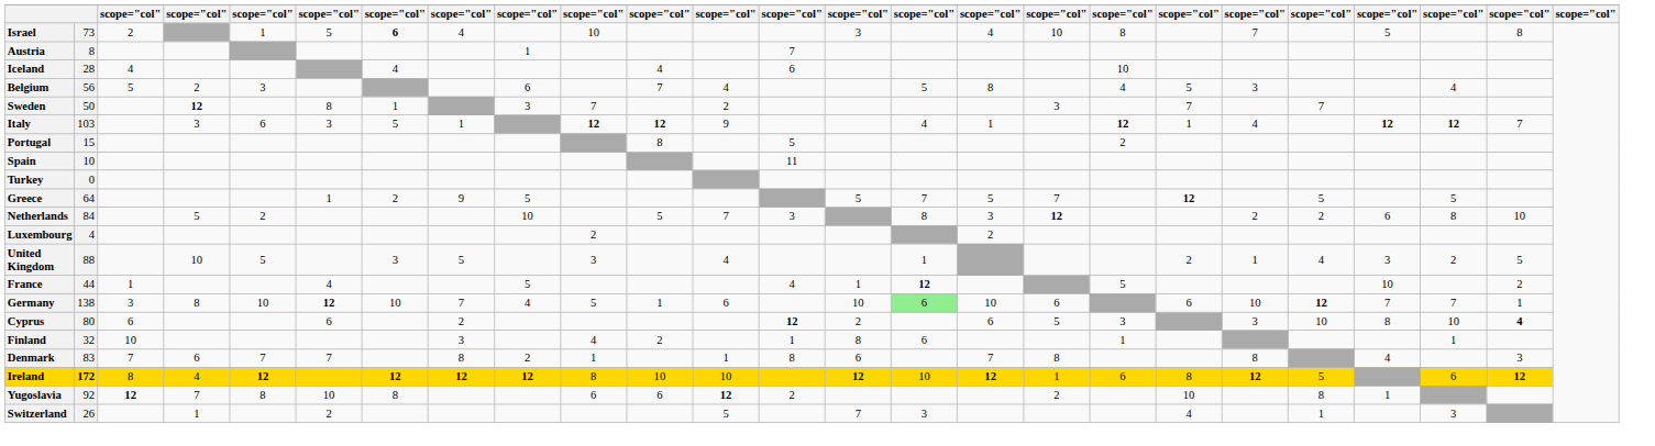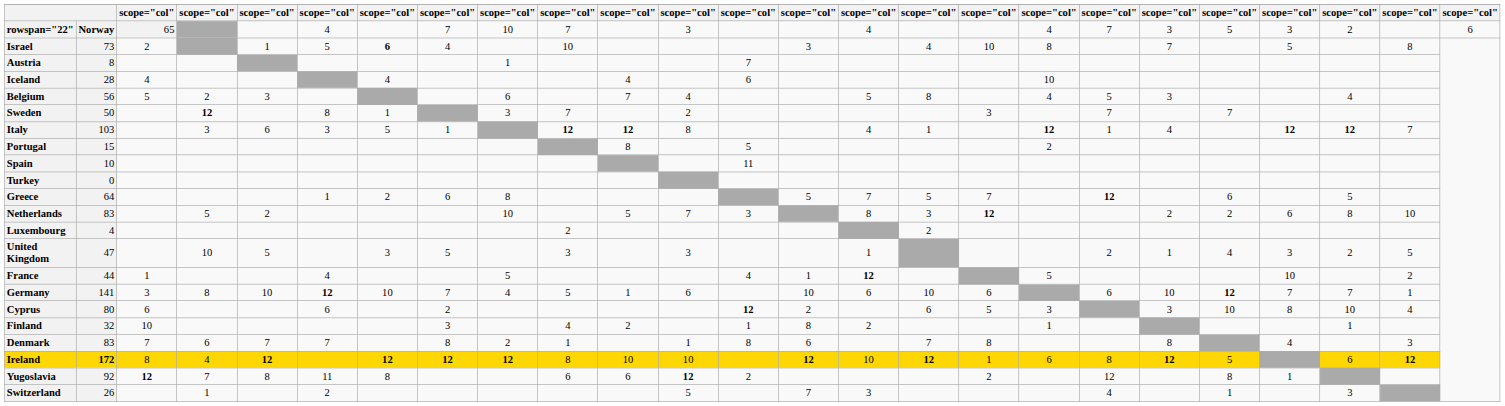+ row: rowspan="22" | Norway | 65 | 4 | 7 | 10 | 7 | 3 | 4 | 4 | 7 | 3 | 5 | 3 | 2 | 6
Italy | column 12: 9 -> 8
Greece | column 8: 9 -> 6
Greece | column 9: 5 -> 8
Greece | column 21: 5 -> 6
Netherlands | column 2: 84 -> 83
United Kingdom | column 2: 88 -> 47
United Kingdom | column 12: 4 -> 3
Germany | column 2: 138 -> 141
Germany | column 15: lightgreen background -> no background
Cyprus | column 24: bold -> normal
Finland | column 15: 6 -> 2
Yugoslavia | column 6: 10 -> 11
Yugoslavia | column 19: 10 -> 12
